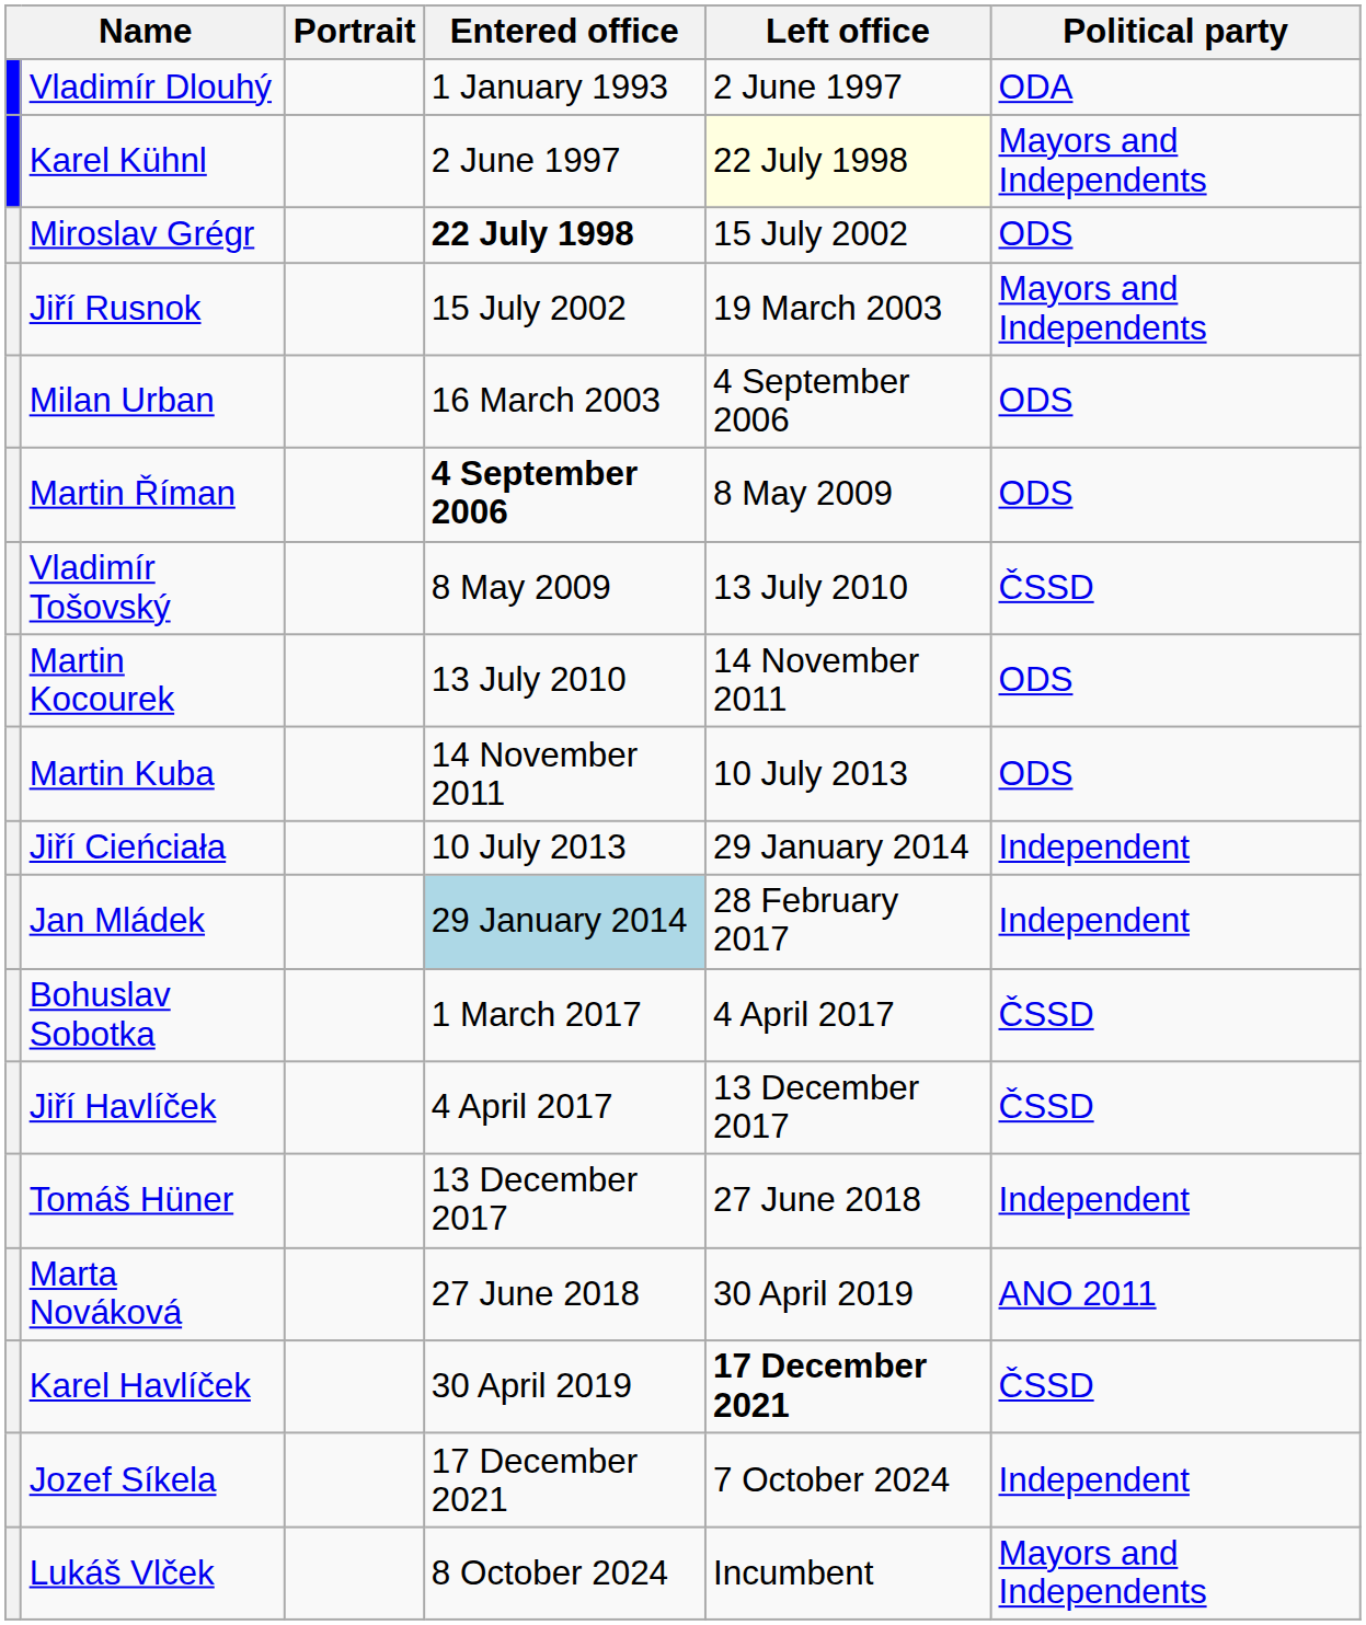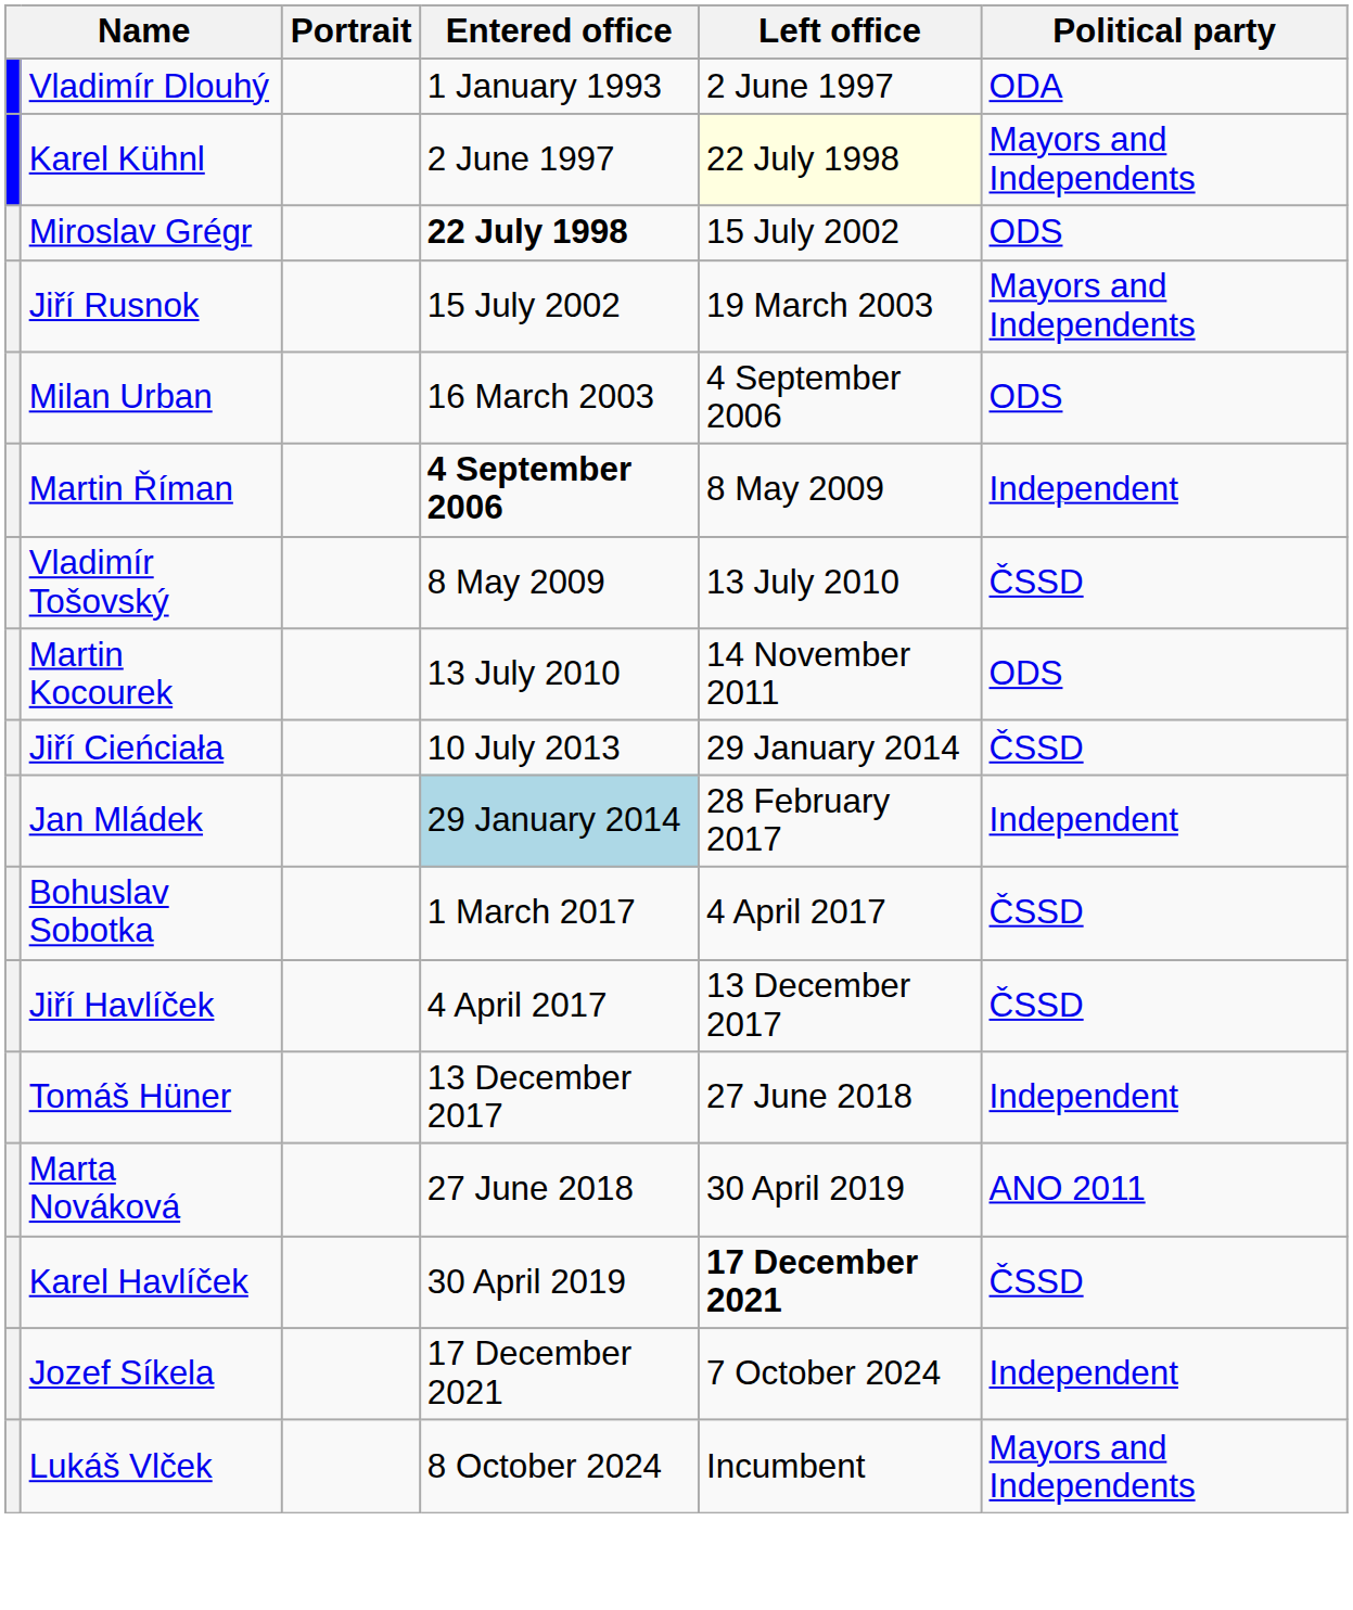Martin Říman | Political party: ODS -> Independent
- row: Martin Kuba | 14 November 2011 | 10 July 2013 | ODS
Jiří Cieńciała | Political party: Independent -> ČSSD
